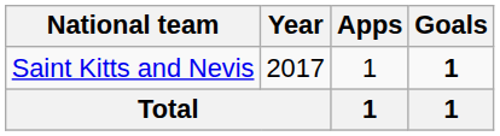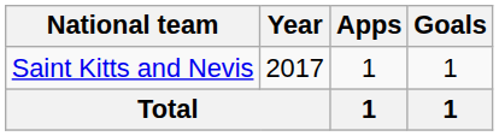Saint Kitts and Nevis | Goals: bold -> normal
